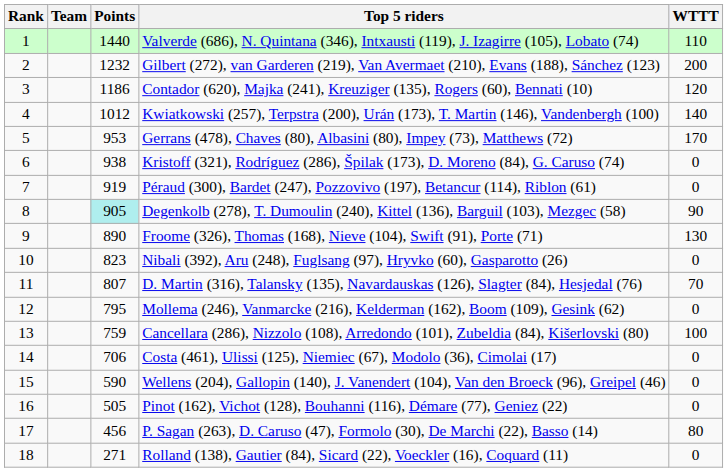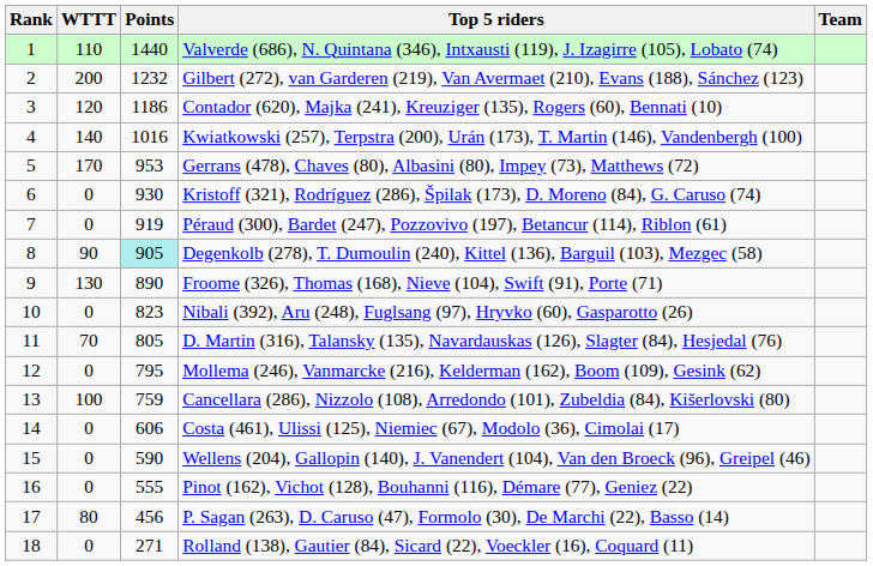columns swapped: Team <-> WTTT
row 5 | Points: 1012 -> 1016
row 7 | Points: 938 -> 930
row 12 | Points: 807 -> 805
row 15 | Points: 706 -> 606
row 17 | Points: 505 -> 555
